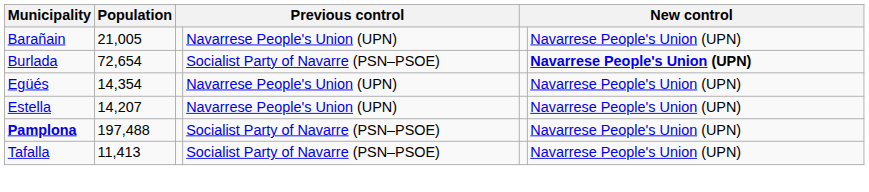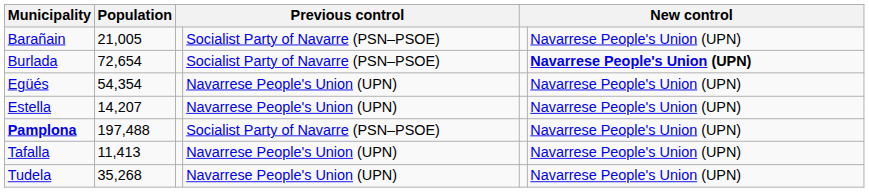Barañain | column 4: Navarrese People's Union (UPN) -> Socialist Party of Navarre (PSN–PSOE)
Egüés | Population: 14,354 -> 54,354
Tafalla | column 4: Socialist Party of Navarre (PSN–PSOE) -> Navarrese People's Union (UPN)
+ row: Tudela | 35,268 | Navarrese People's Union (UPN) | Navarrese People's Union (UPN)
